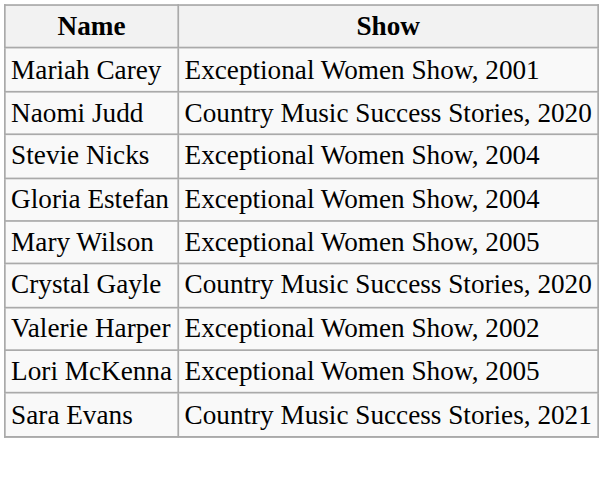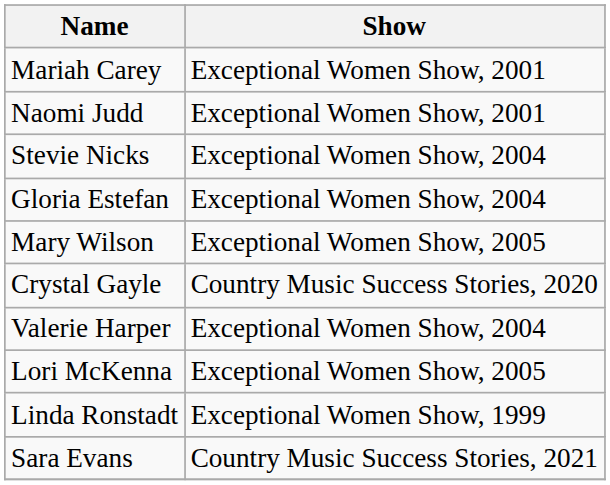Naomi Judd | Show: Country Music Success Stories, 2020 -> Exceptional Women Show, 2001
Valerie Harper | Show: Exceptional Women Show, 2002 -> Exceptional Women Show, 2004
+ row: Linda Ronstadt | Exceptional Women Show, 1999
